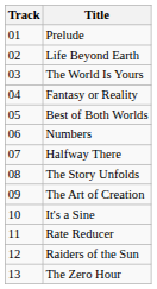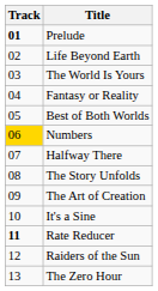Prelude | Track: normal -> bold
Numbers | Track: no background -> gold background
Rate Reducer | Track: normal -> bold
